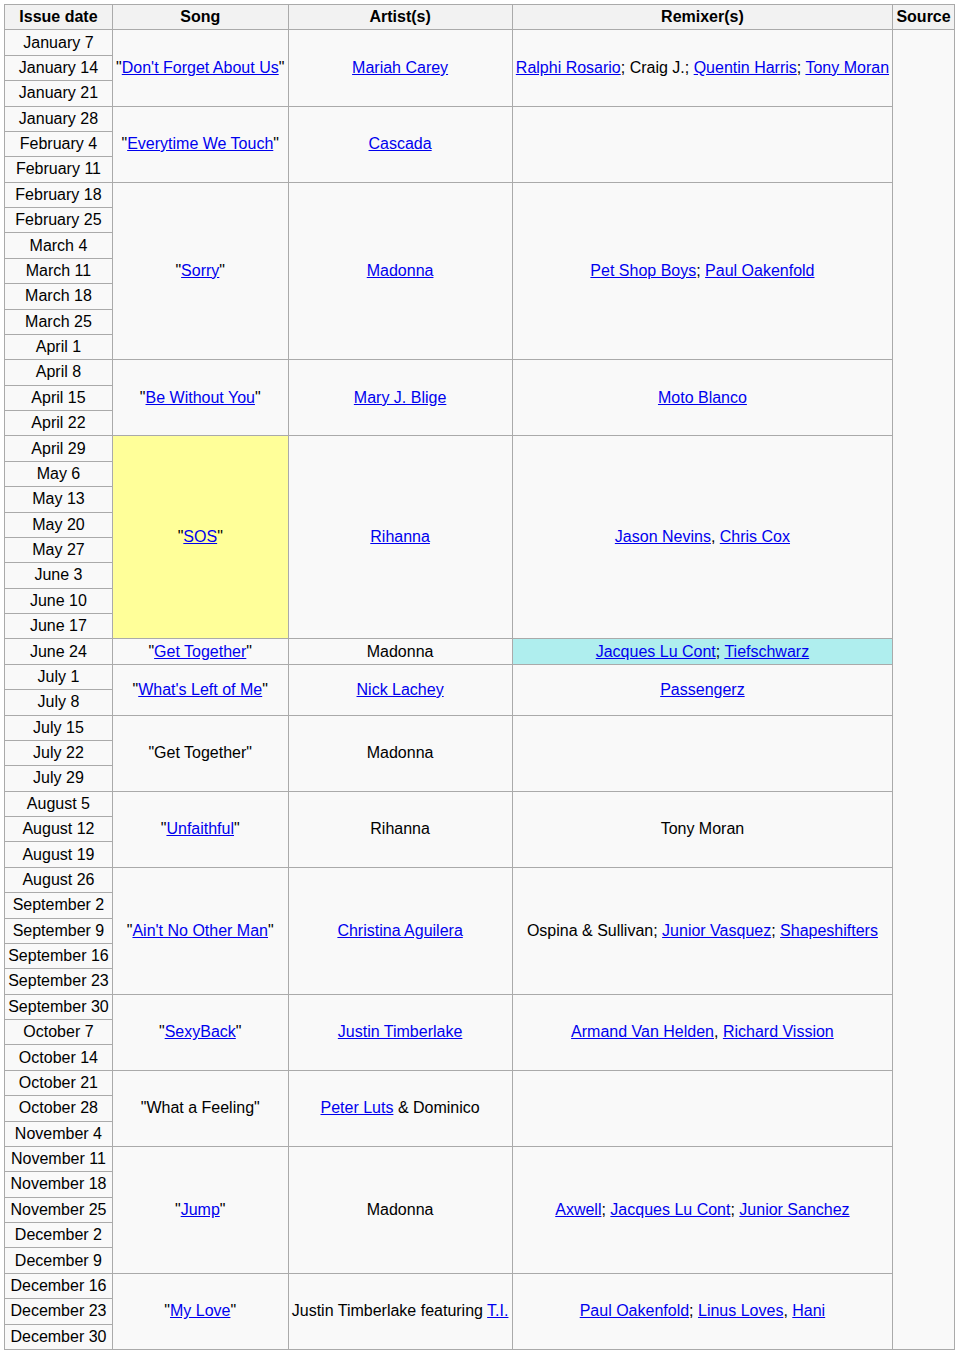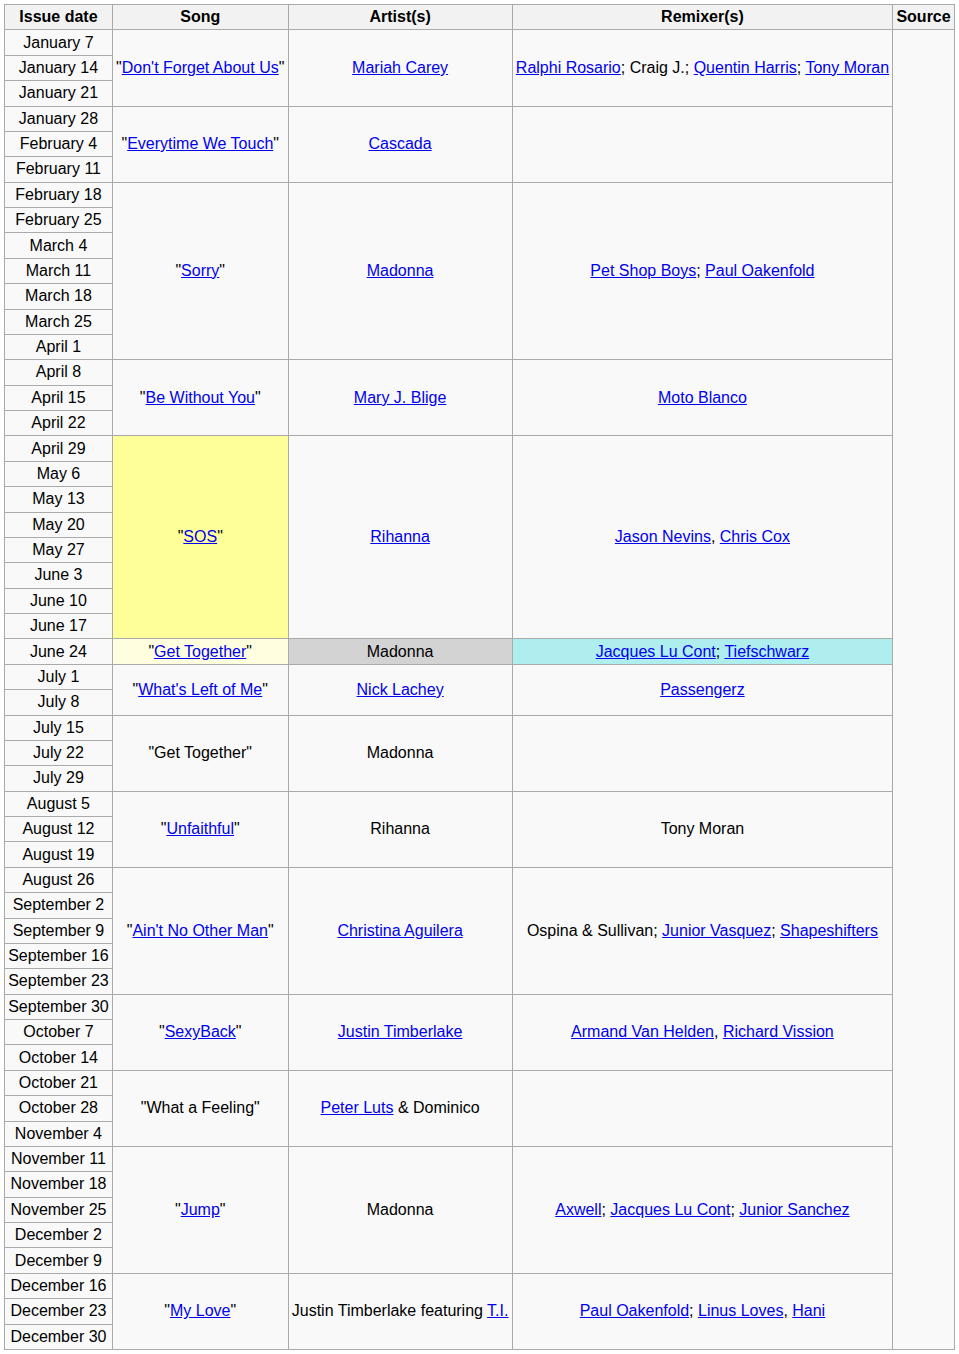June 24 | Song: no background -> lightyellow background
June 24 | Artist(s): no background -> lightgrey background
